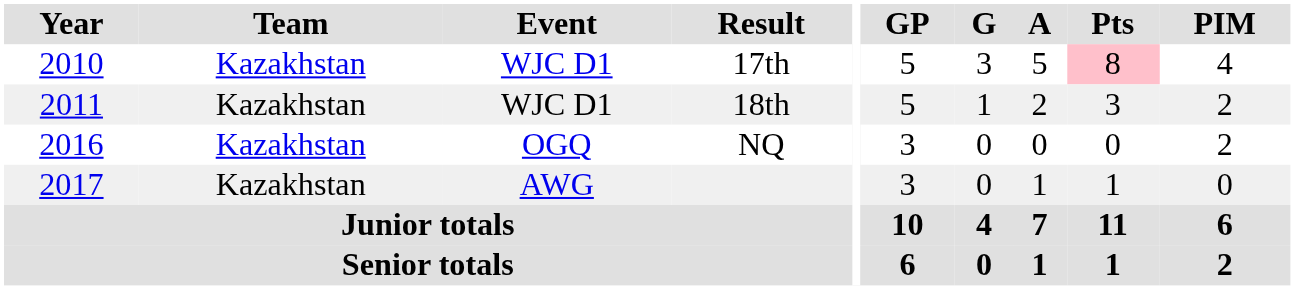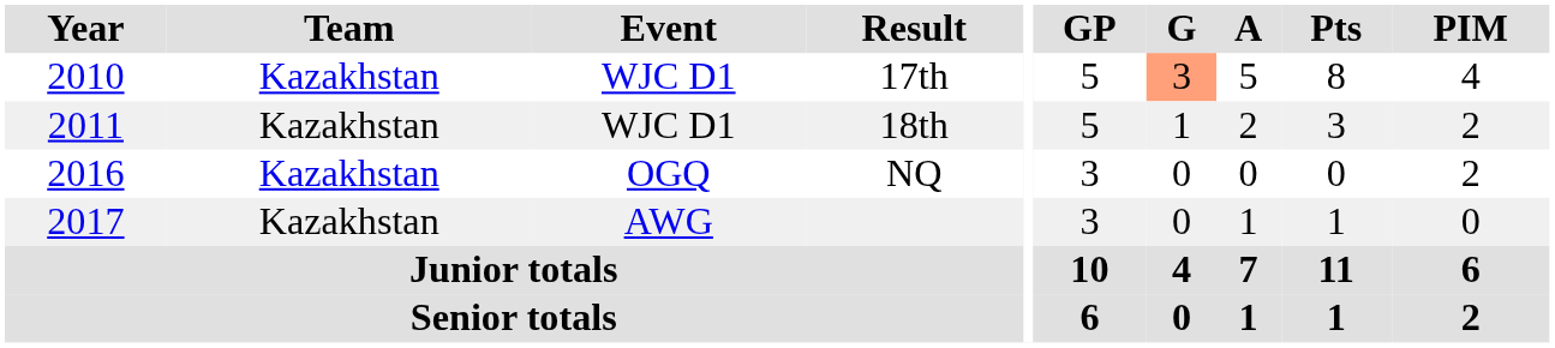17th | G: no background -> lightsalmon background
17th | Pts: pink background -> no background
